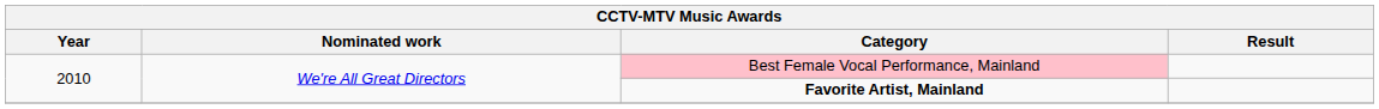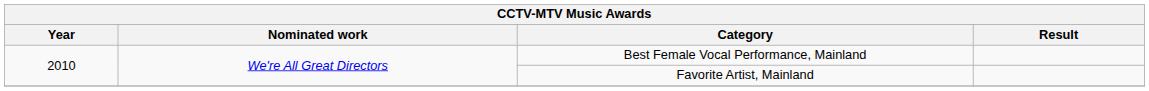row 3 | Category: pink background -> no background
row 4 | Category: bold -> normal
